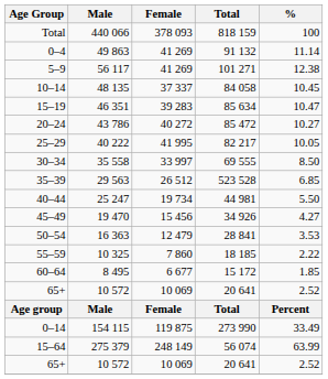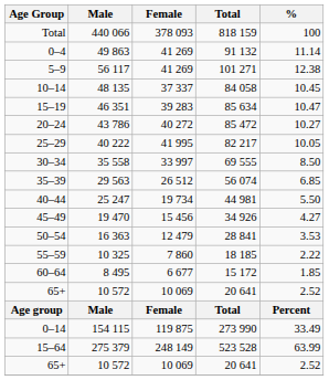35–39 | Total: 523 528 -> 56 074
15–64 | Total: 56 074 -> 523 528
